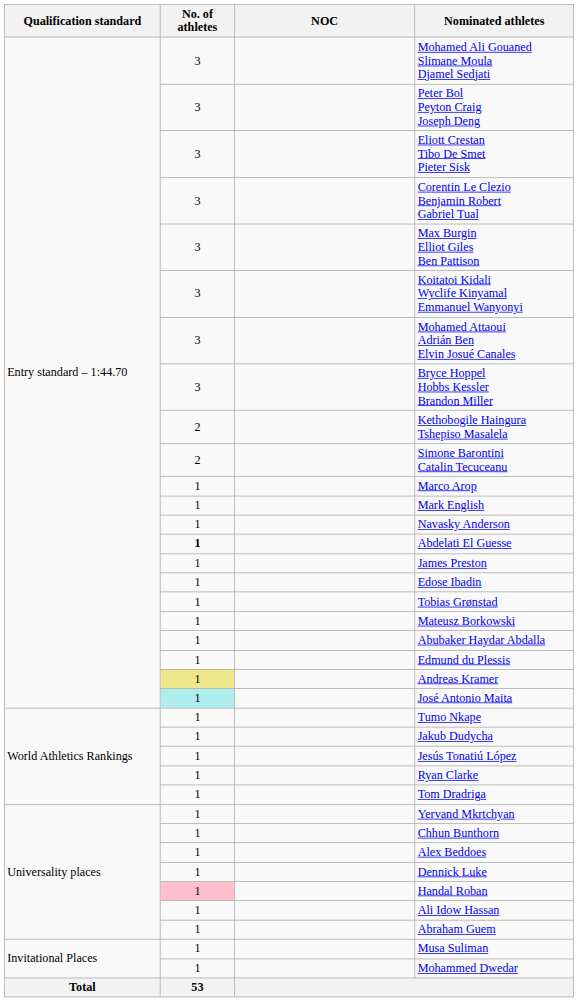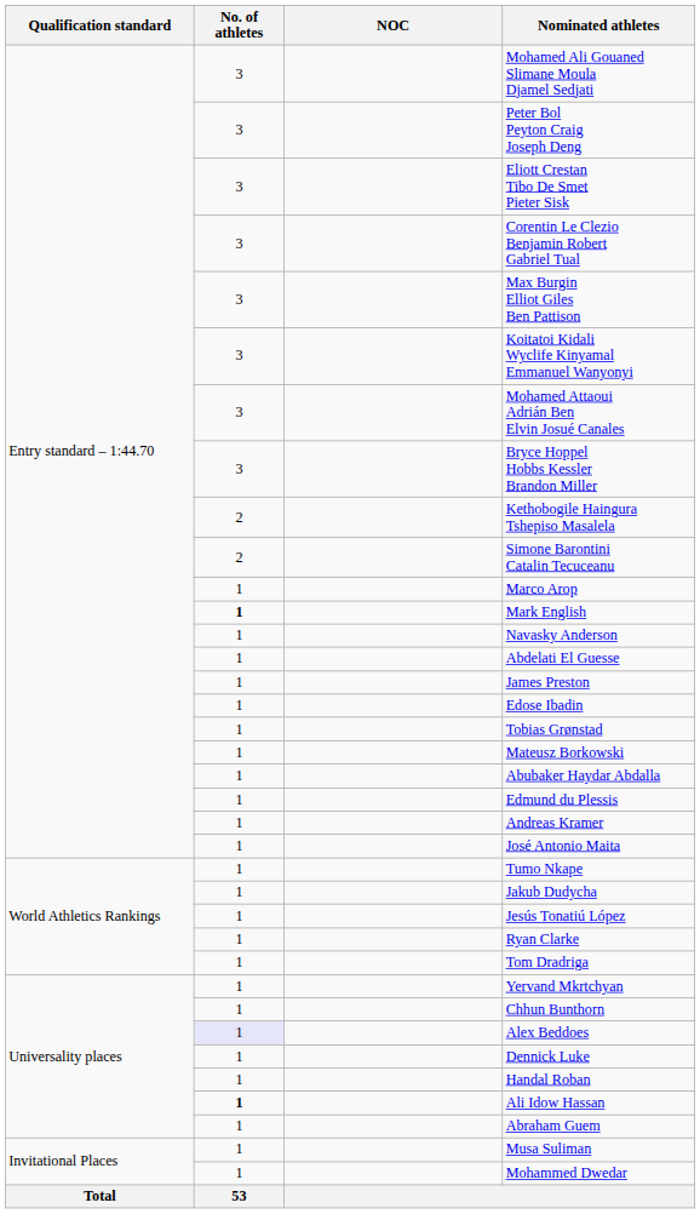Mark English | No. of athletes: normal -> bold
Abdelati El Guesse | No. of athletes: bold -> normal
Andreas Kramer | No. of athletes: khaki background -> no background
José Antonio Maita | No. of athletes: paleturquoise background -> no background
Alex Beddoes | No. of athletes: no background -> lavender background
Handal Roban | No. of athletes: pink background -> no background
Ali Idow Hassan | No. of athletes: normal -> bold
